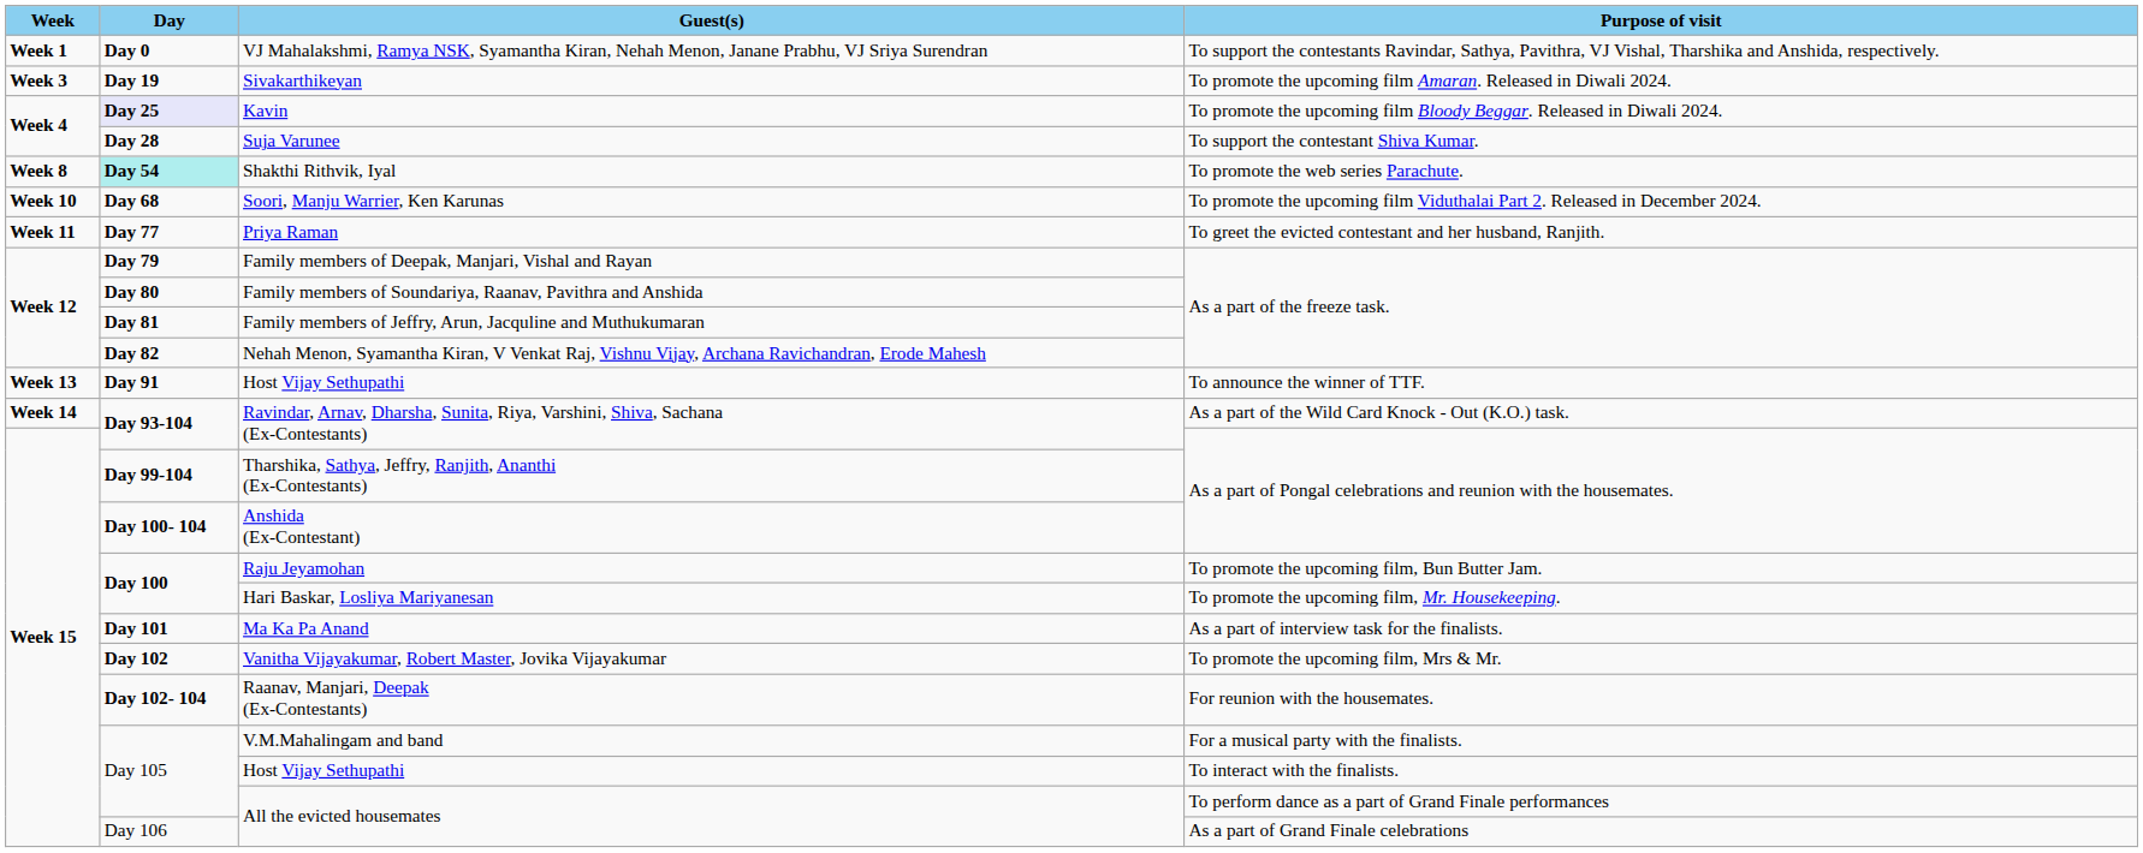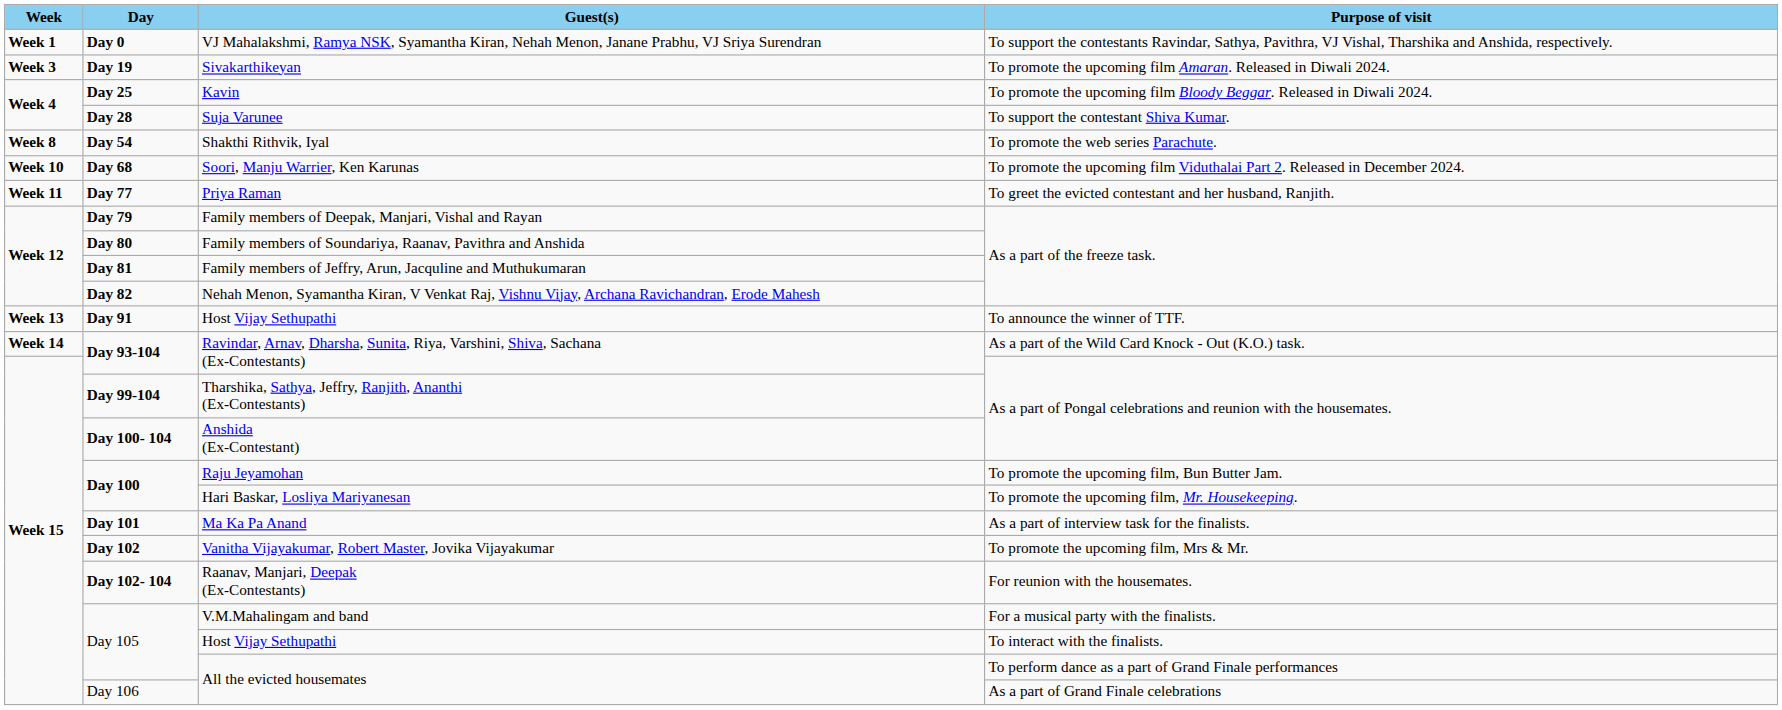Kavin | Day: lavender background -> no background
Shakthi Rithvik, Iyal | Day: paleturquoise background -> no background
